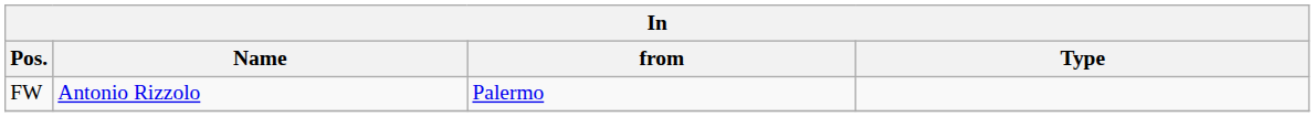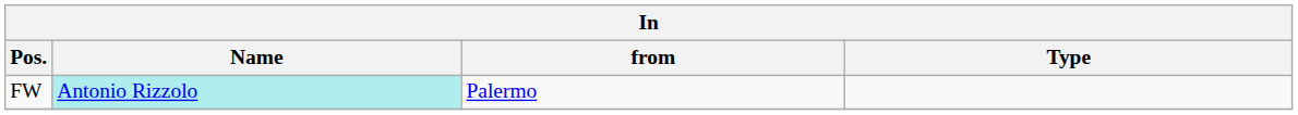FW | Name: no background -> paleturquoise background
